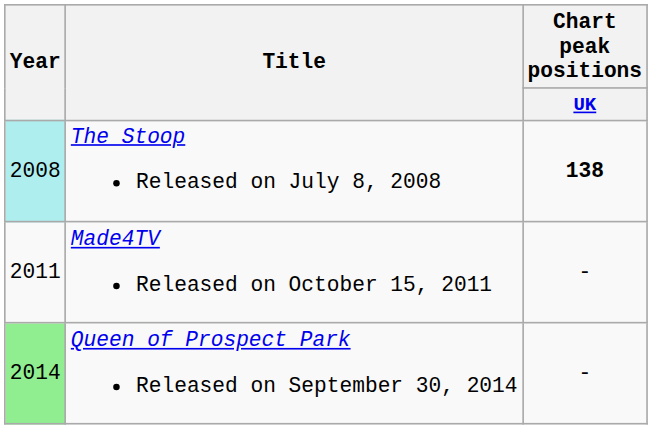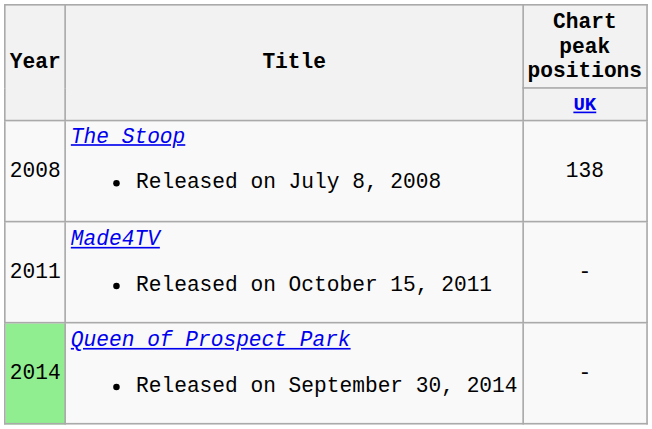The Stoop Released on July 8, 2008 | Year: paleturquoise background -> no background
The Stoop Released on July 8, 2008 | Chart peak positions / UK: bold -> normal
